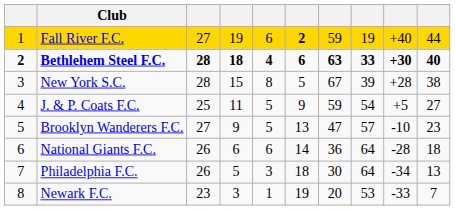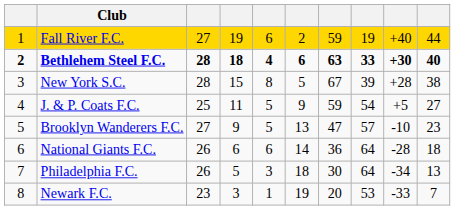Fall River F.C. | column 6: bold -> normal
